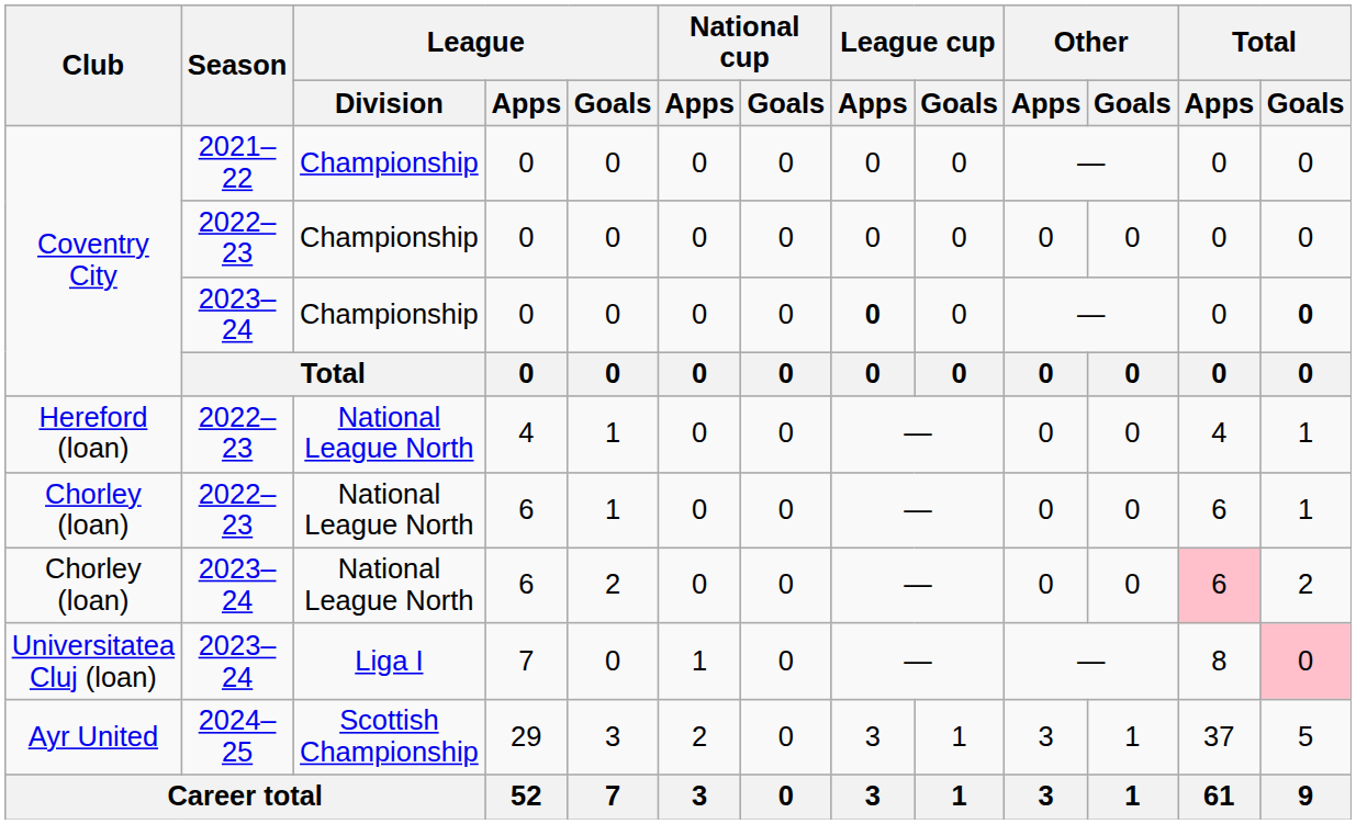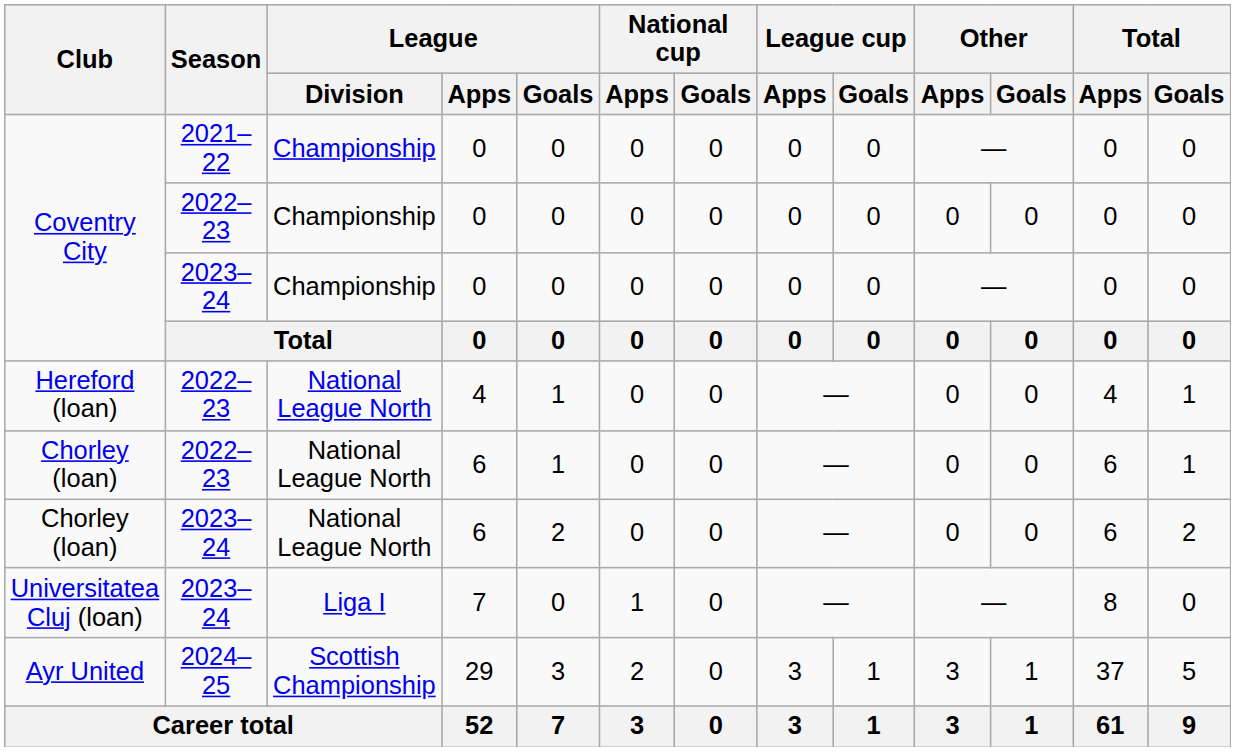Coventry City / 2023–24 | League cup / Apps: bold -> normal
Coventry City / 2023–24 | Total / Goals: bold -> normal
Chorley (loan) / 2023–24 | Total / Apps: pink background -> no background
Universitatea Cluj (loan) | Total / Goals: pink background -> no background
